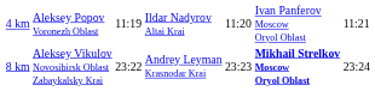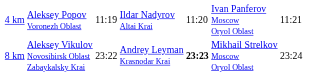8 km | column 5: normal -> bold
8 km | column 6: bold -> normal
